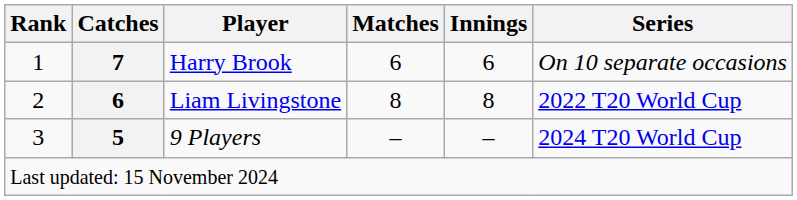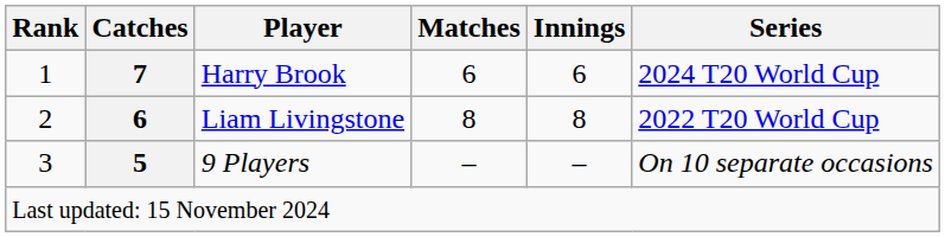Harry Brook | Series: On 10 separate occasions -> 2024 T20 World Cup
9 Players | Series: 2024 T20 World Cup -> On 10 separate occasions
